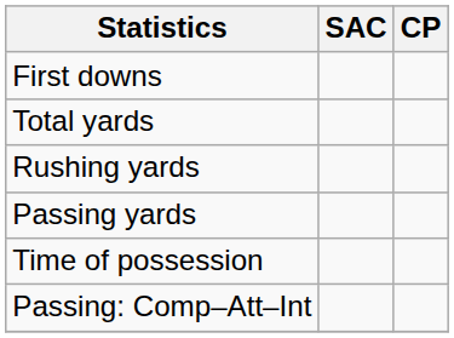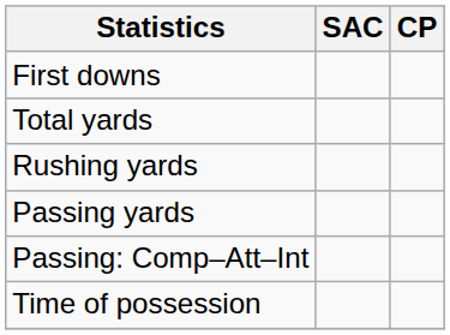rows swapped: Passing: Comp–Att–Int <-> Time of possession
